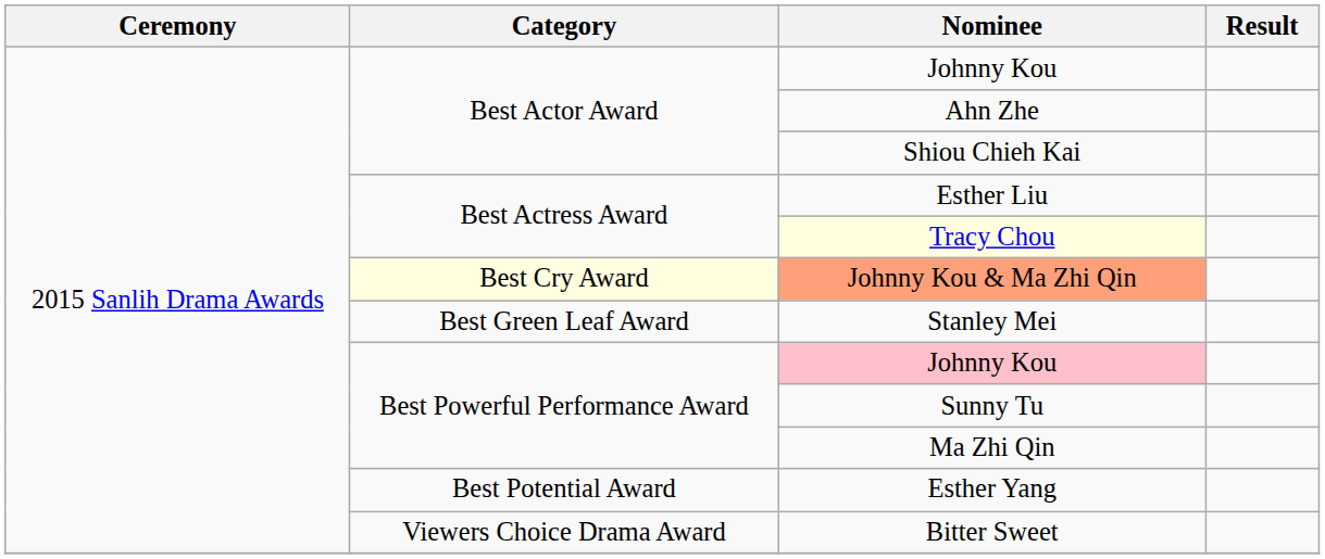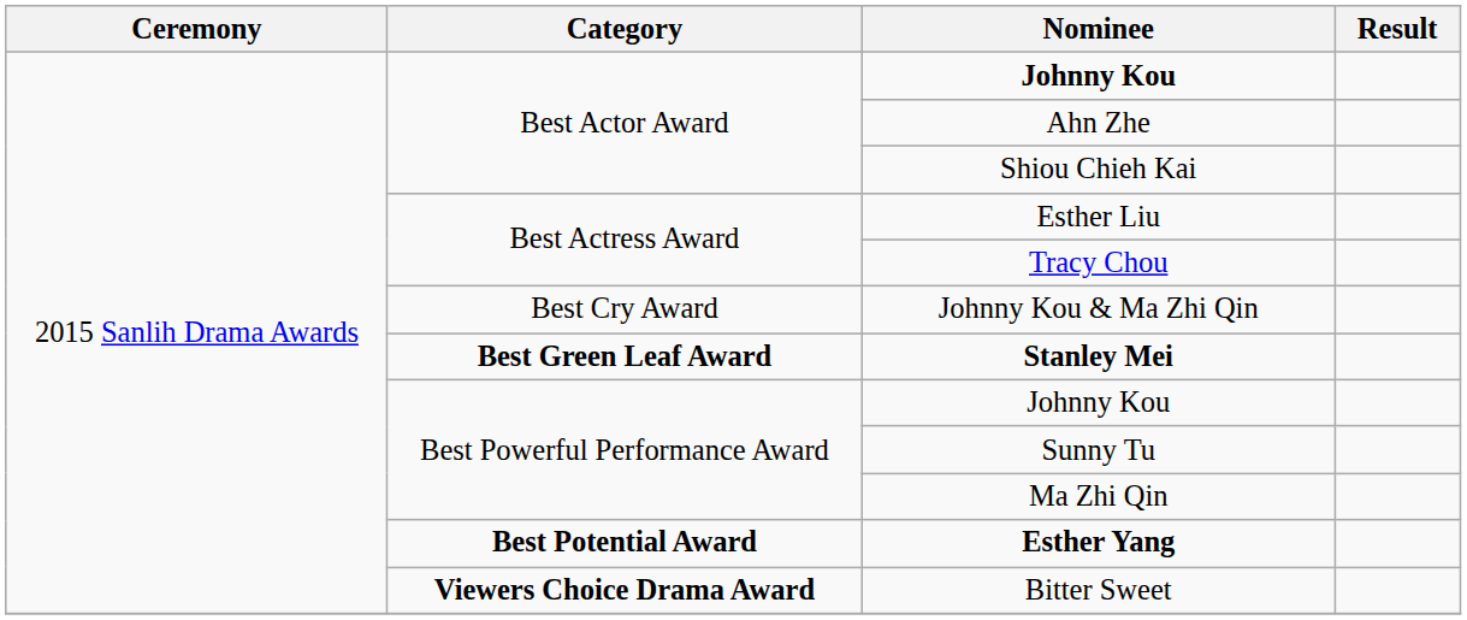Best Actor Award / Johnny Kou | Nominee: normal -> bold
Tracy Chou | Nominee: lightyellow background -> no background
Johnny Kou & Ma Zhi Qin | Category: lightyellow background -> no background
Johnny Kou & Ma Zhi Qin | Nominee: lightsalmon background -> no background
Stanley Mei | Category: normal -> bold
Stanley Mei | Nominee: normal -> bold
Best Powerful Performance Award / Johnny Kou | Nominee: pink background -> no background
Esther Yang | Category: normal -> bold
Esther Yang | Nominee: normal -> bold
Bitter Sweet | Category: normal -> bold
